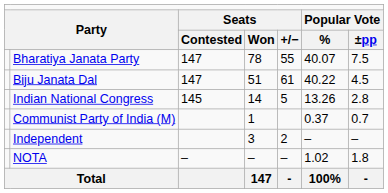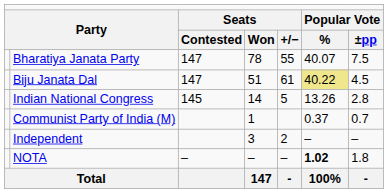Biju Janata Dal | column 6: no background -> khaki background
NOTA | column 6: normal -> bold
